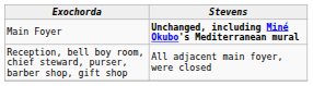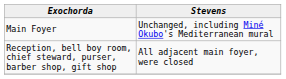Main Foyer | Stevens: bold -> normal
